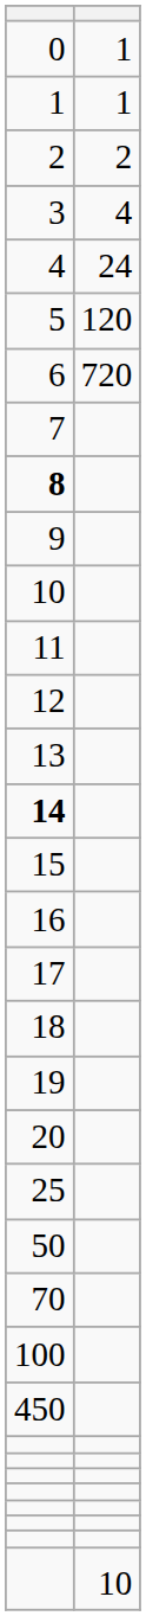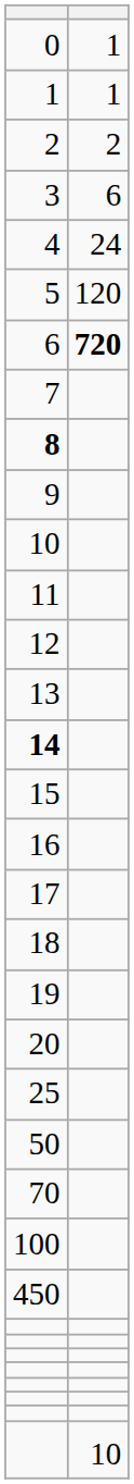row 5 | column 2: 4 -> 6
row 8 | column 2: normal -> bold
